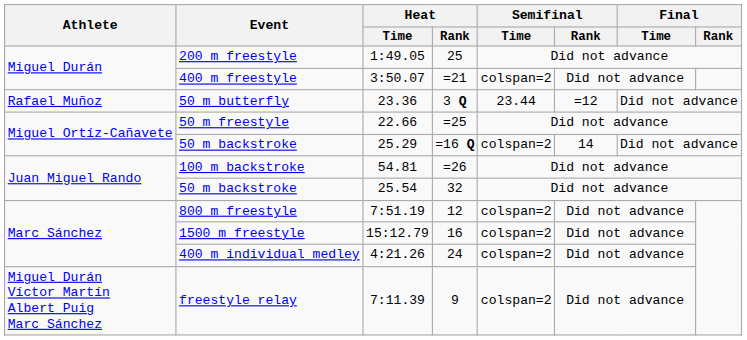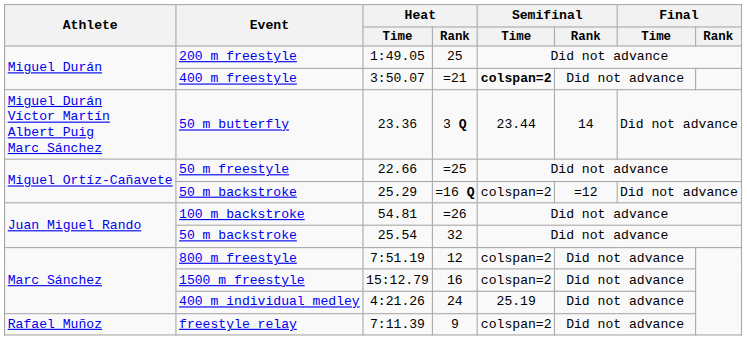400 m freestyle | Semifinal / Time: normal -> bold
50 m butterfly | Athlete: Rafael Muñoz -> Miguel Durán Víctor Martín Albert Puig Marc Sánchez
50 m butterfly | Semifinal / Rank: =12 -> 14
50 m backstroke / 25.29 | Semifinal / Rank: 14 -> =12
400 m individual medley | Semifinal / Time: colspan=2 -> 25.19
freestyle relay | Athlete: Miguel Durán Víctor Martín Albert Puig Marc Sánchez -> Rafael Muñoz
